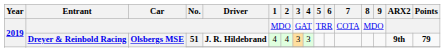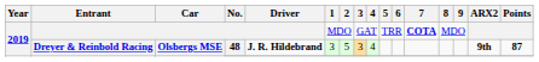row 2 | 7: normal -> bold
row 3 | No.: 51 -> 48
row 3 | 1: 4 -> 3
row 3 | 2: 4 -> 5
row 3 | 4: 3 -> 4
row 3 | Points: 79 -> 87
